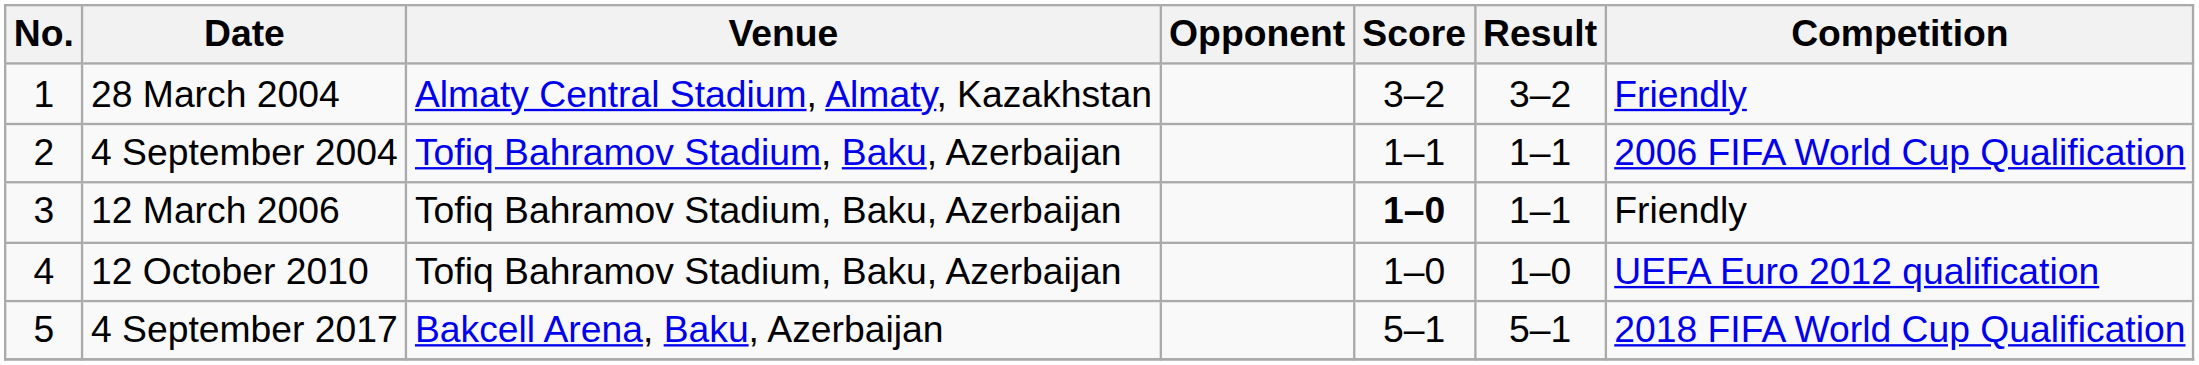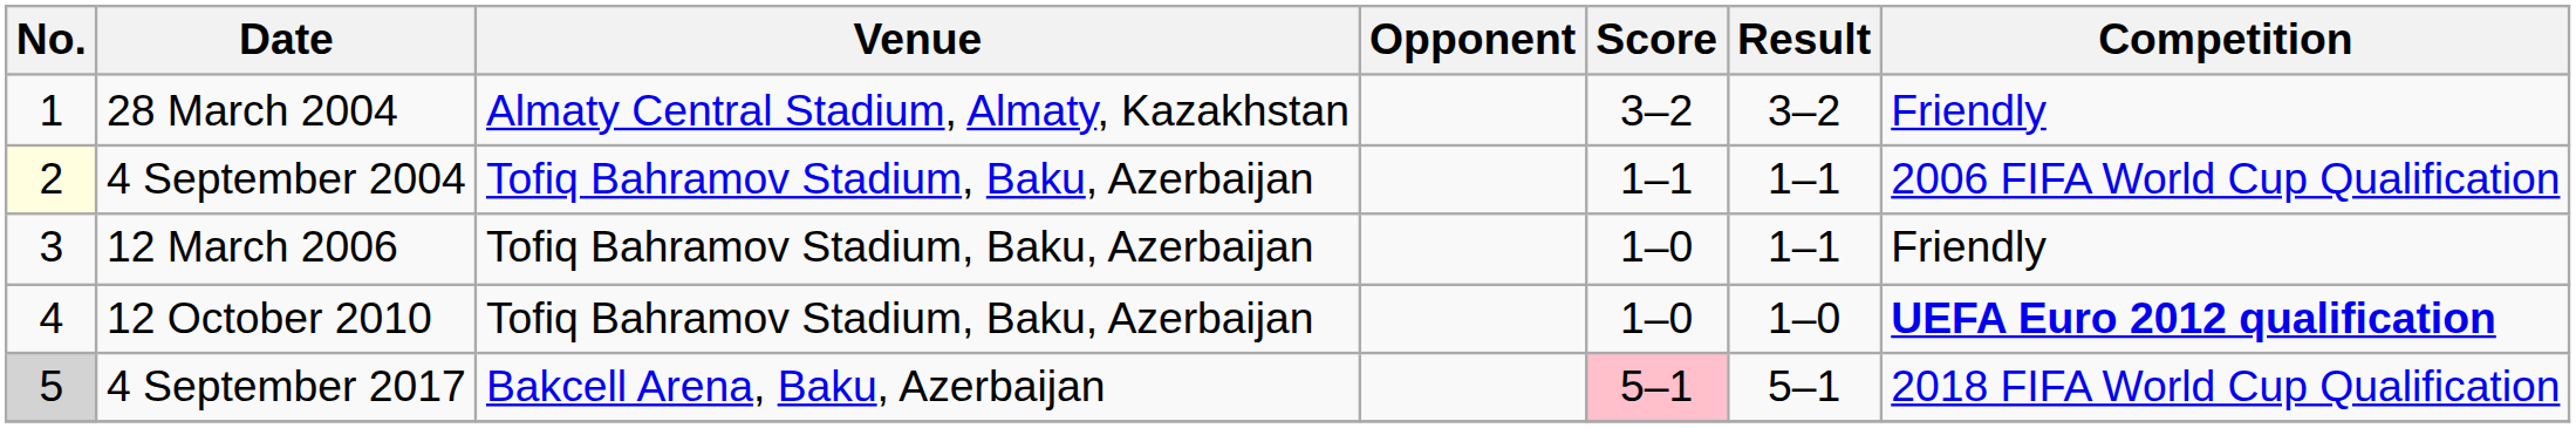4 September 2004 | No.: no background -> lightyellow background
12 March 2006 | Score: bold -> normal
12 October 2010 | Competition: normal -> bold
4 September 2017 | No.: no background -> lightgrey background
4 September 2017 | Score: no background -> pink background
